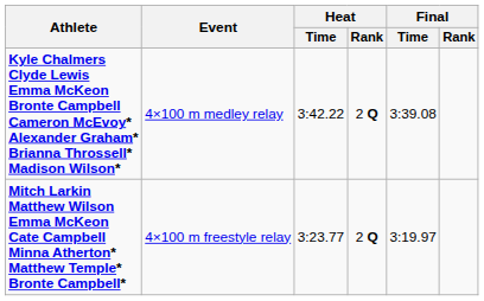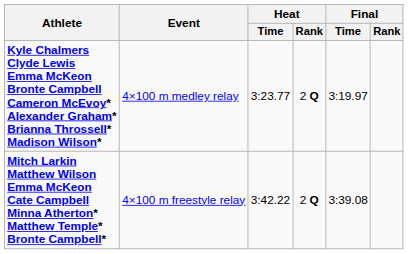row 3 | Heat / Time: 3:42.22 -> 3:23.77
row 3 | Final / Time: 3:39.08 -> 3:19.97
row 4 | Heat / Time: 3:23.77 -> 3:42.22
row 4 | Final / Time: 3:19.97 -> 3:39.08
